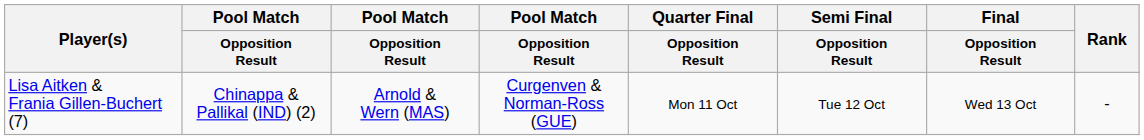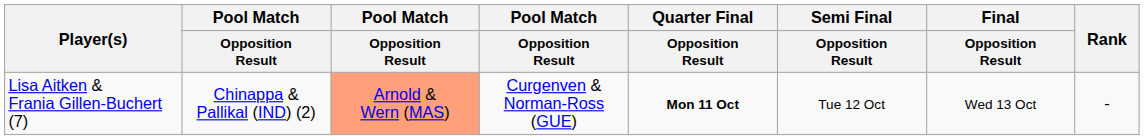Lisa Aitken & Frania Gillen-Buchert (7) | column 3: no background -> lightsalmon background
Lisa Aitken & Frania Gillen-Buchert (7) | Quarter Final / Opposition Result: normal -> bold
